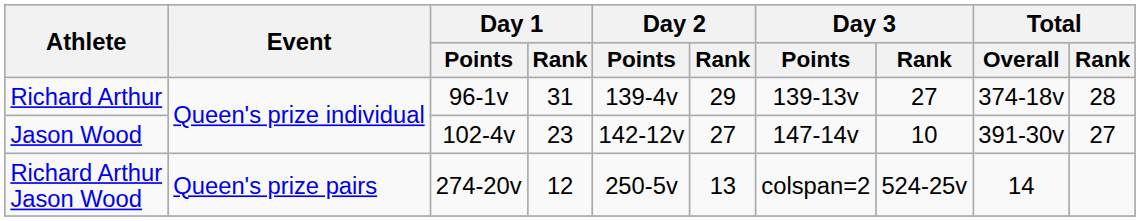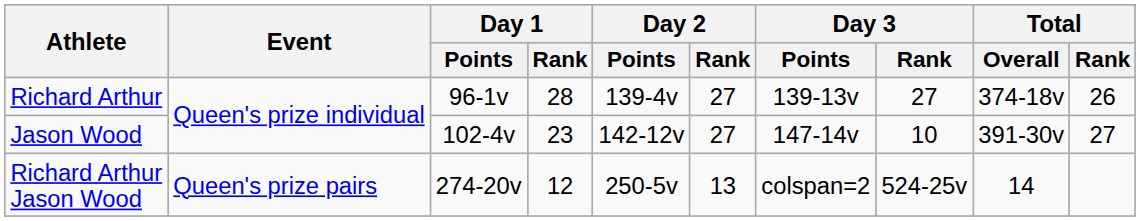Richard Arthur | Day 1 / Rank: 31 -> 28
Richard Arthur | Day 2 / Rank: 29 -> 27
Richard Arthur | Total / Rank: 28 -> 26
